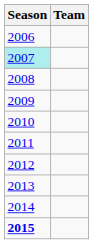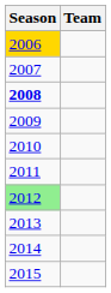2006 | Season: no background -> gold background
2007 | Season: paleturquoise background -> no background
2008 | Season: normal -> bold
2012 | Season: no background -> lightgreen background
2015 | Season: bold -> normal
